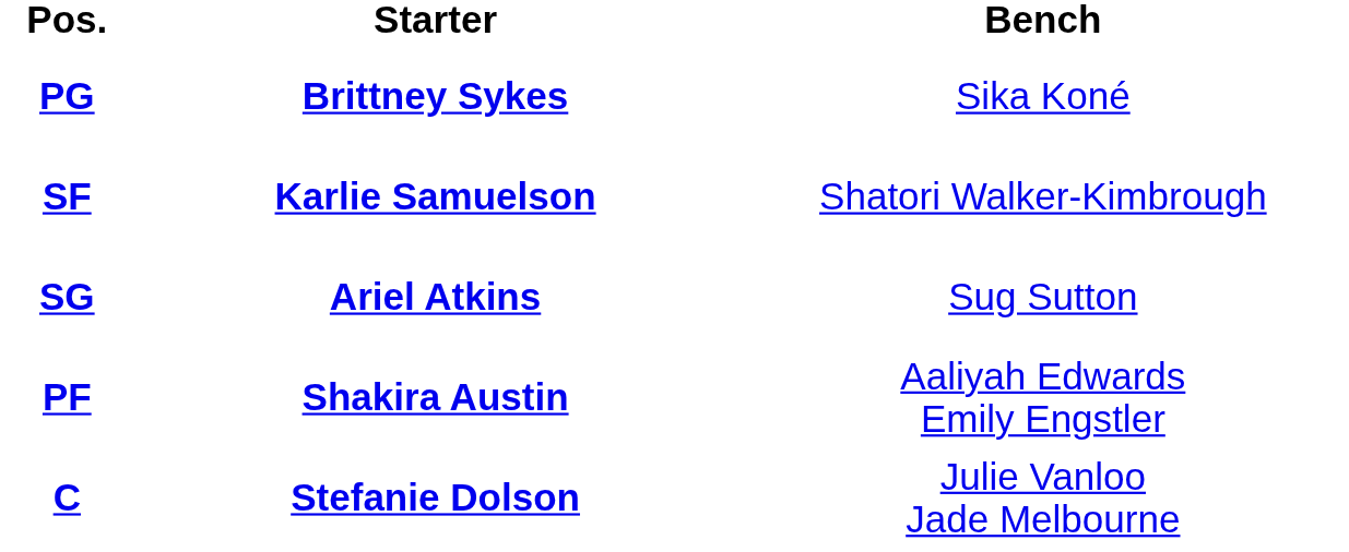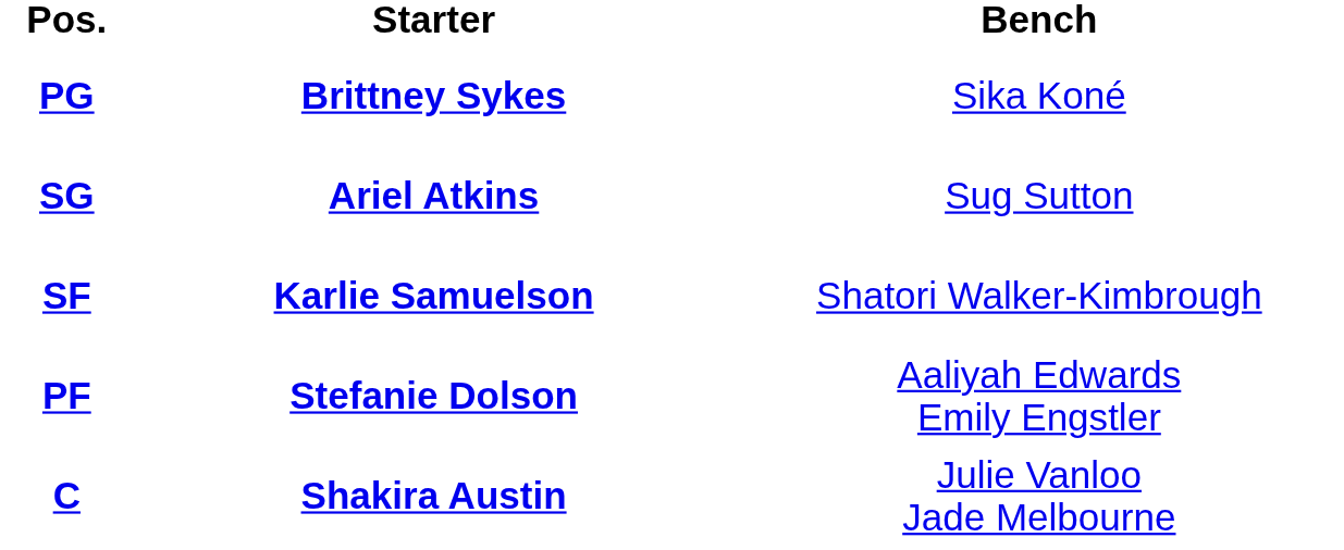rows swapped: SG <-> SF
PF | Starter: Shakira Austin -> Stefanie Dolson
C | Starter: Stefanie Dolson -> Shakira Austin
